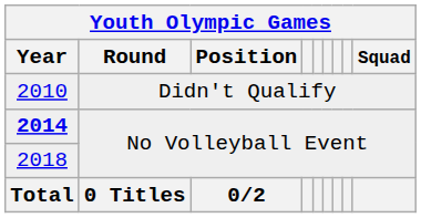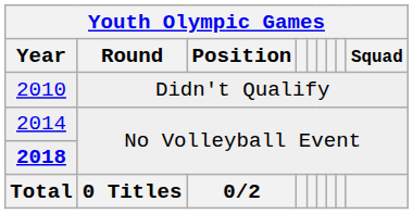2014 | Youth Olympic Games / Year: bold -> normal
2018 | Youth Olympic Games / Year: normal -> bold
